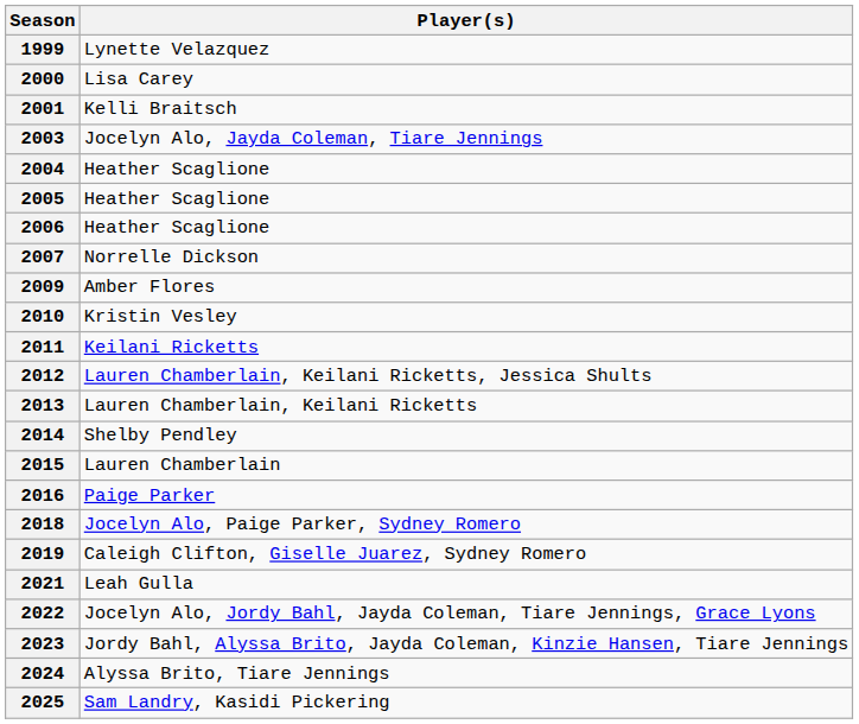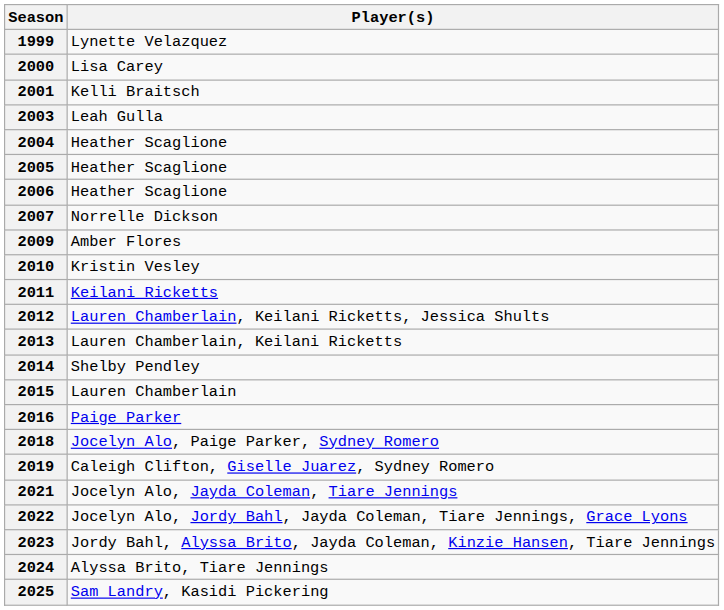2003 | Player(s): Jocelyn Alo, Jayda Coleman, Tiare Jennings -> Leah Gulla
2021 | Player(s): Leah Gulla -> Jocelyn Alo, Jayda Coleman, Tiare Jennings
